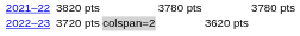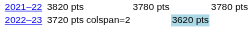3720 pts | column 3: lightgrey background -> no background
3720 pts | column 5: no background -> lightblue background
